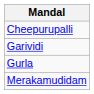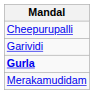row 4 | column 1: normal -> bold
